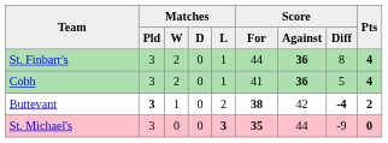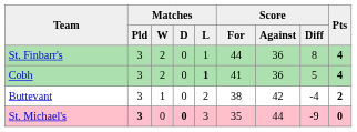St. Finbarr's | Score / Against: bold -> normal
Cobh | Matches / L: normal -> bold
Cobh | Score / Against: bold -> normal
Buttevant | Matches / Pld: bold -> normal
Buttevant | Score / For: bold -> normal
Buttevant | Score / Diff: bold -> normal
St. Michael's | Matches / Pld: normal -> bold
St. Michael's | Matches / D: normal -> bold
St. Michael's | Matches / L: bold -> normal
St. Michael's | Score / For: bold -> normal
